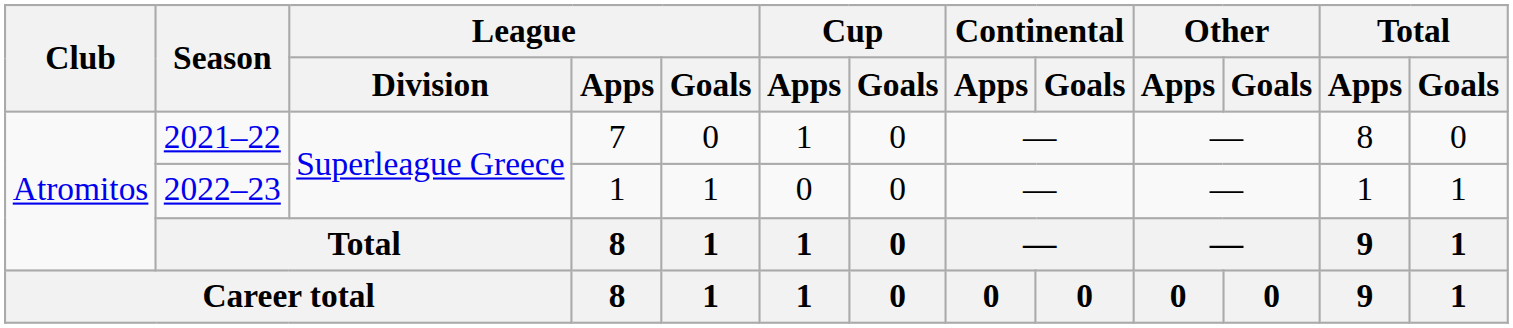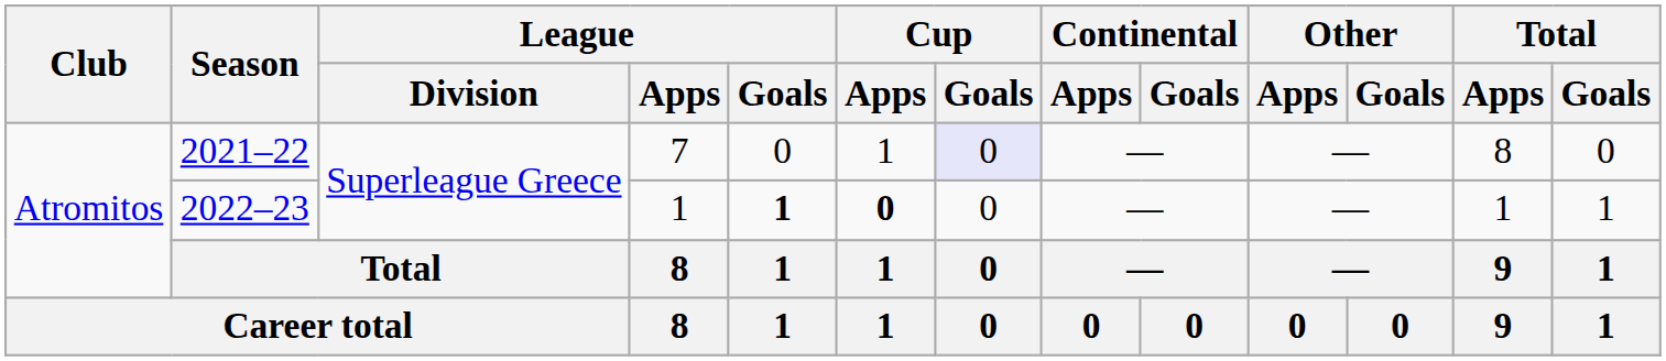2021–22 | Cup / Goals: no background -> lavender background
2022–23 | League / Goals: normal -> bold
2022–23 | Cup / Apps: normal -> bold
